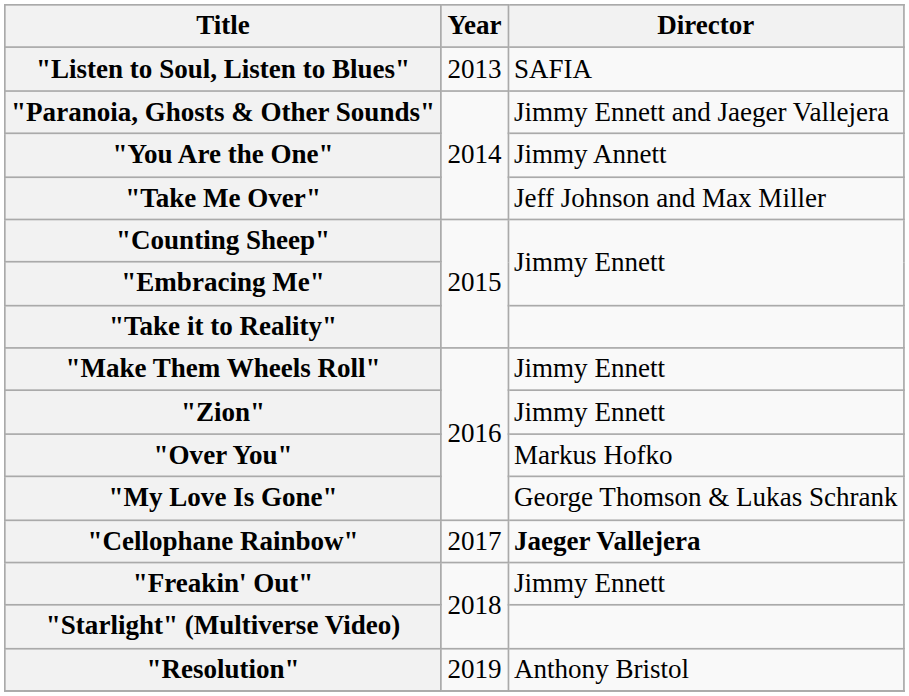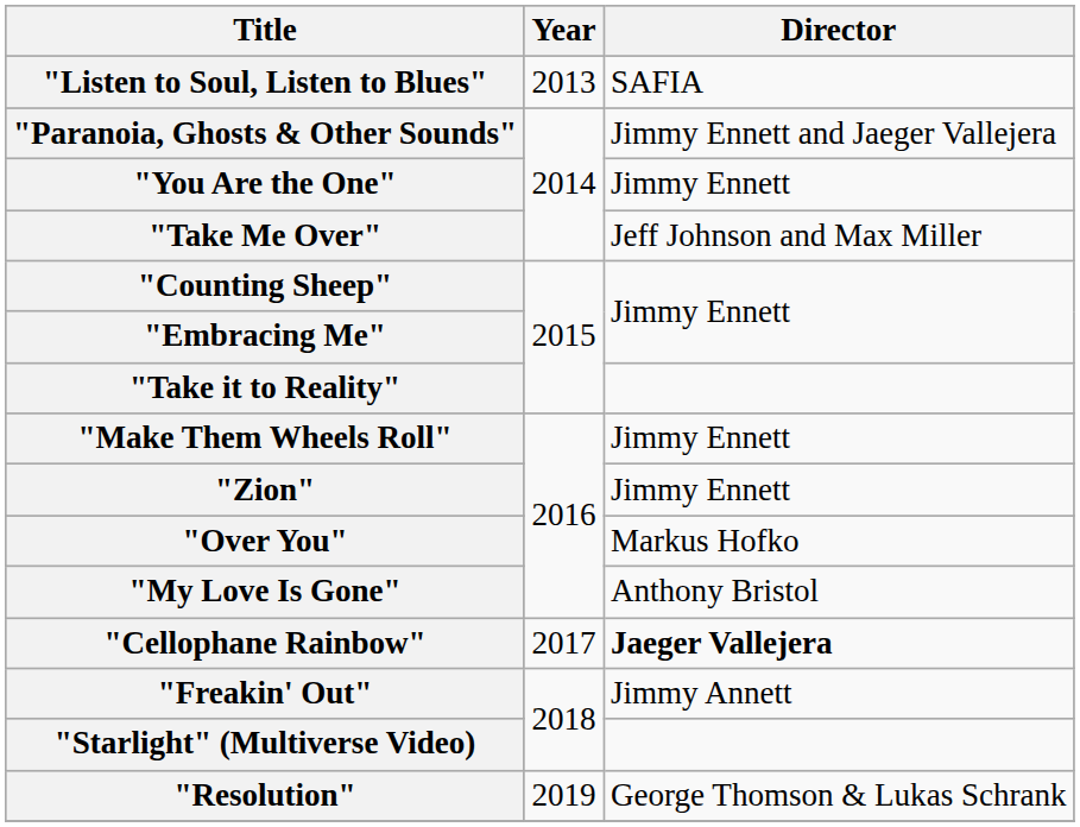"You Are the One" | Director: Jimmy Annett -> Jimmy Ennett
"My Love Is Gone" | Director: George Thomson & Lukas Schrank -> Anthony Bristol
"Freakin' Out" | Director: Jimmy Ennett -> Jimmy Annett
"Resolution" | Director: Anthony Bristol -> George Thomson & Lukas Schrank
